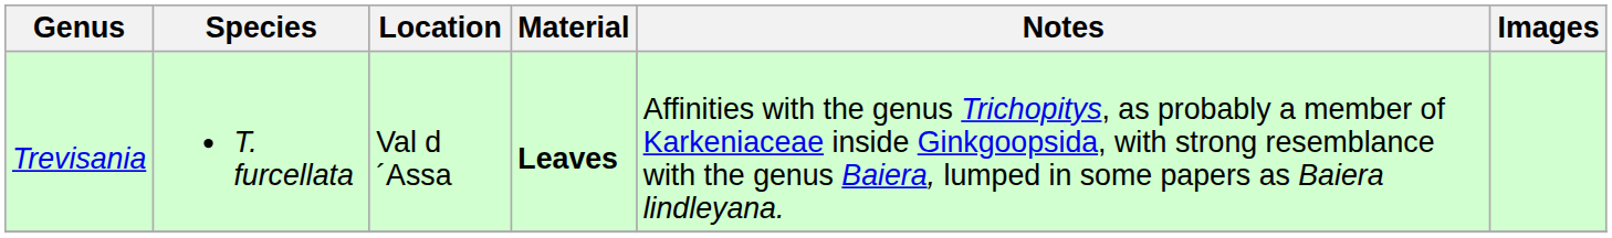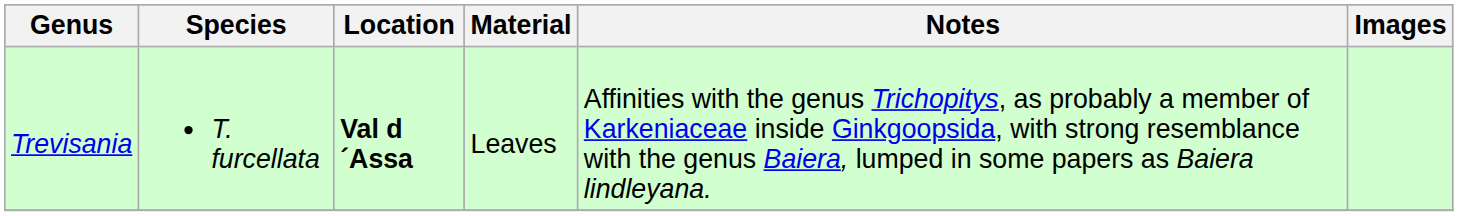Trevisania | Location: normal -> bold
Trevisania | Material: bold -> normal
